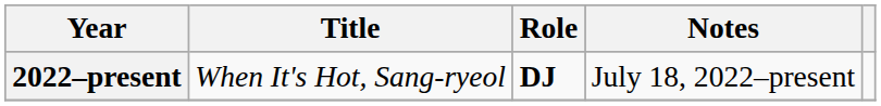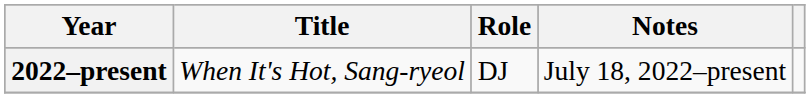2022–present | Role: bold -> normal
